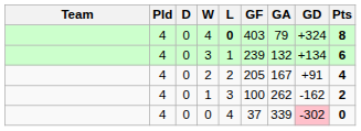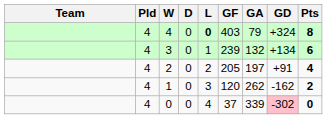columns swapped: W <-> D
row 4 | GA: 167 -> 197
row 5 | GF: 100 -> 120
